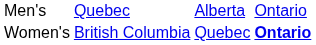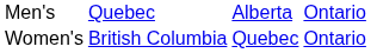Women's | column 4: bold -> normal
